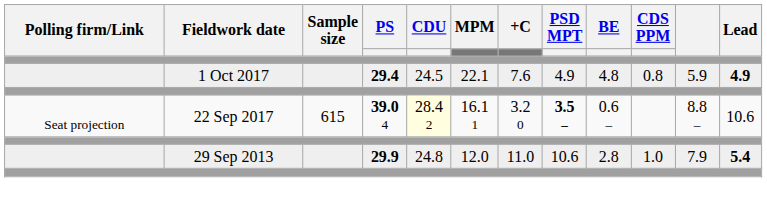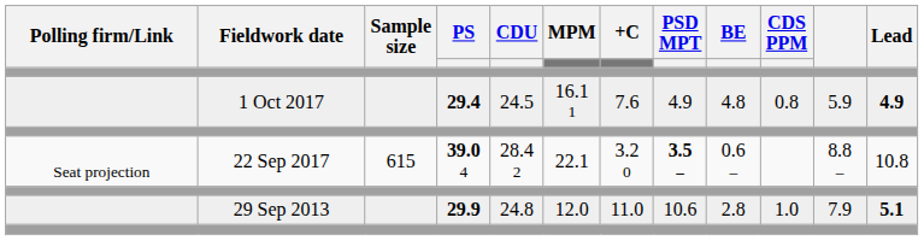1 Oct 2017 | MPM: 22.1 -> 16.1 1
22 Sep 2017 | CDU: lightyellow background -> no background
22 Sep 2017 | MPM: 16.1 1 -> 22.1
22 Sep 2017 | Lead: 10.6 -> 10.8
29 Sep 2013 | Lead: 5.4 -> 5.1
